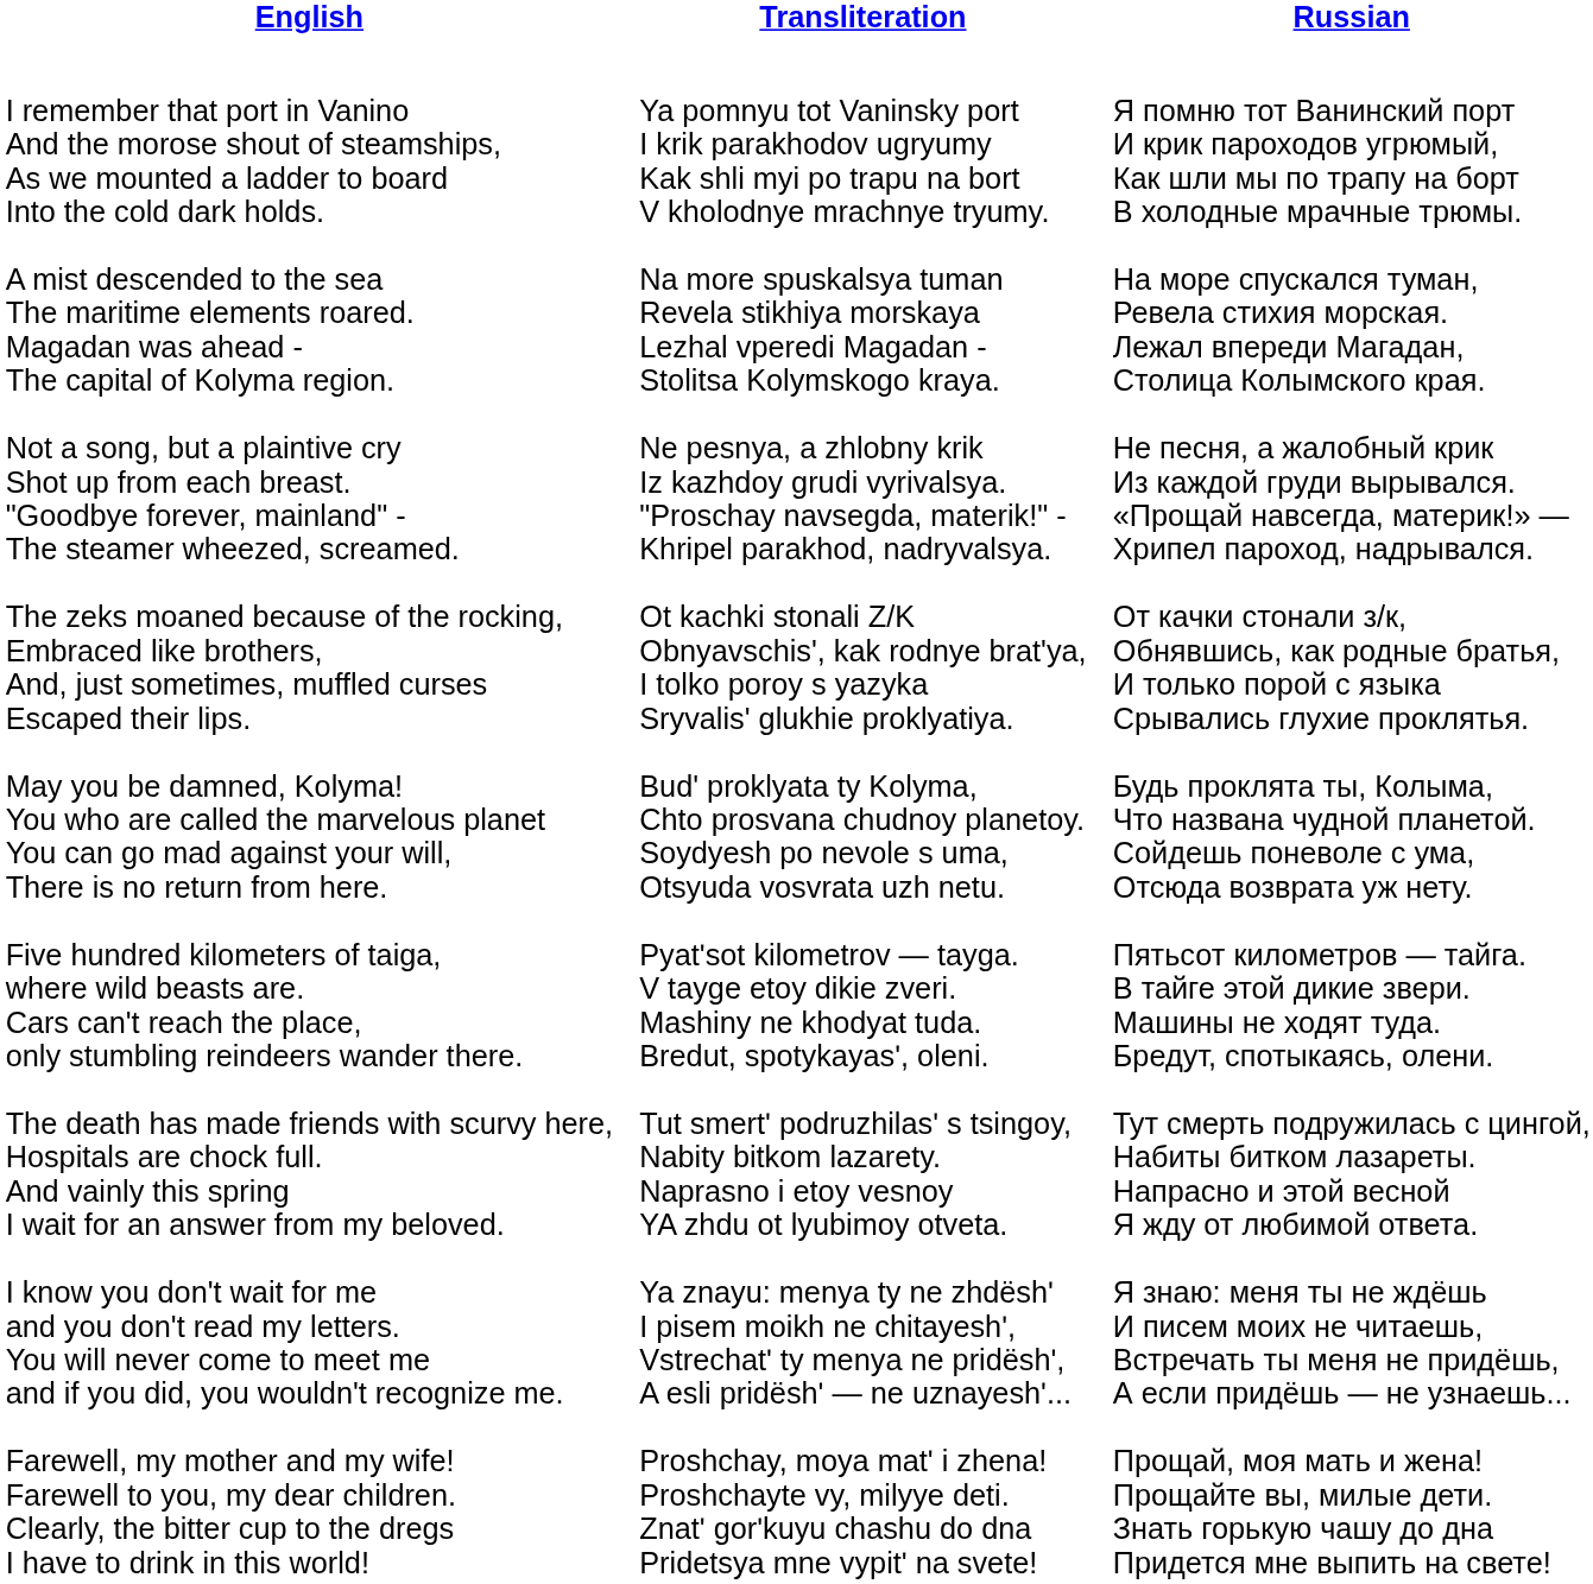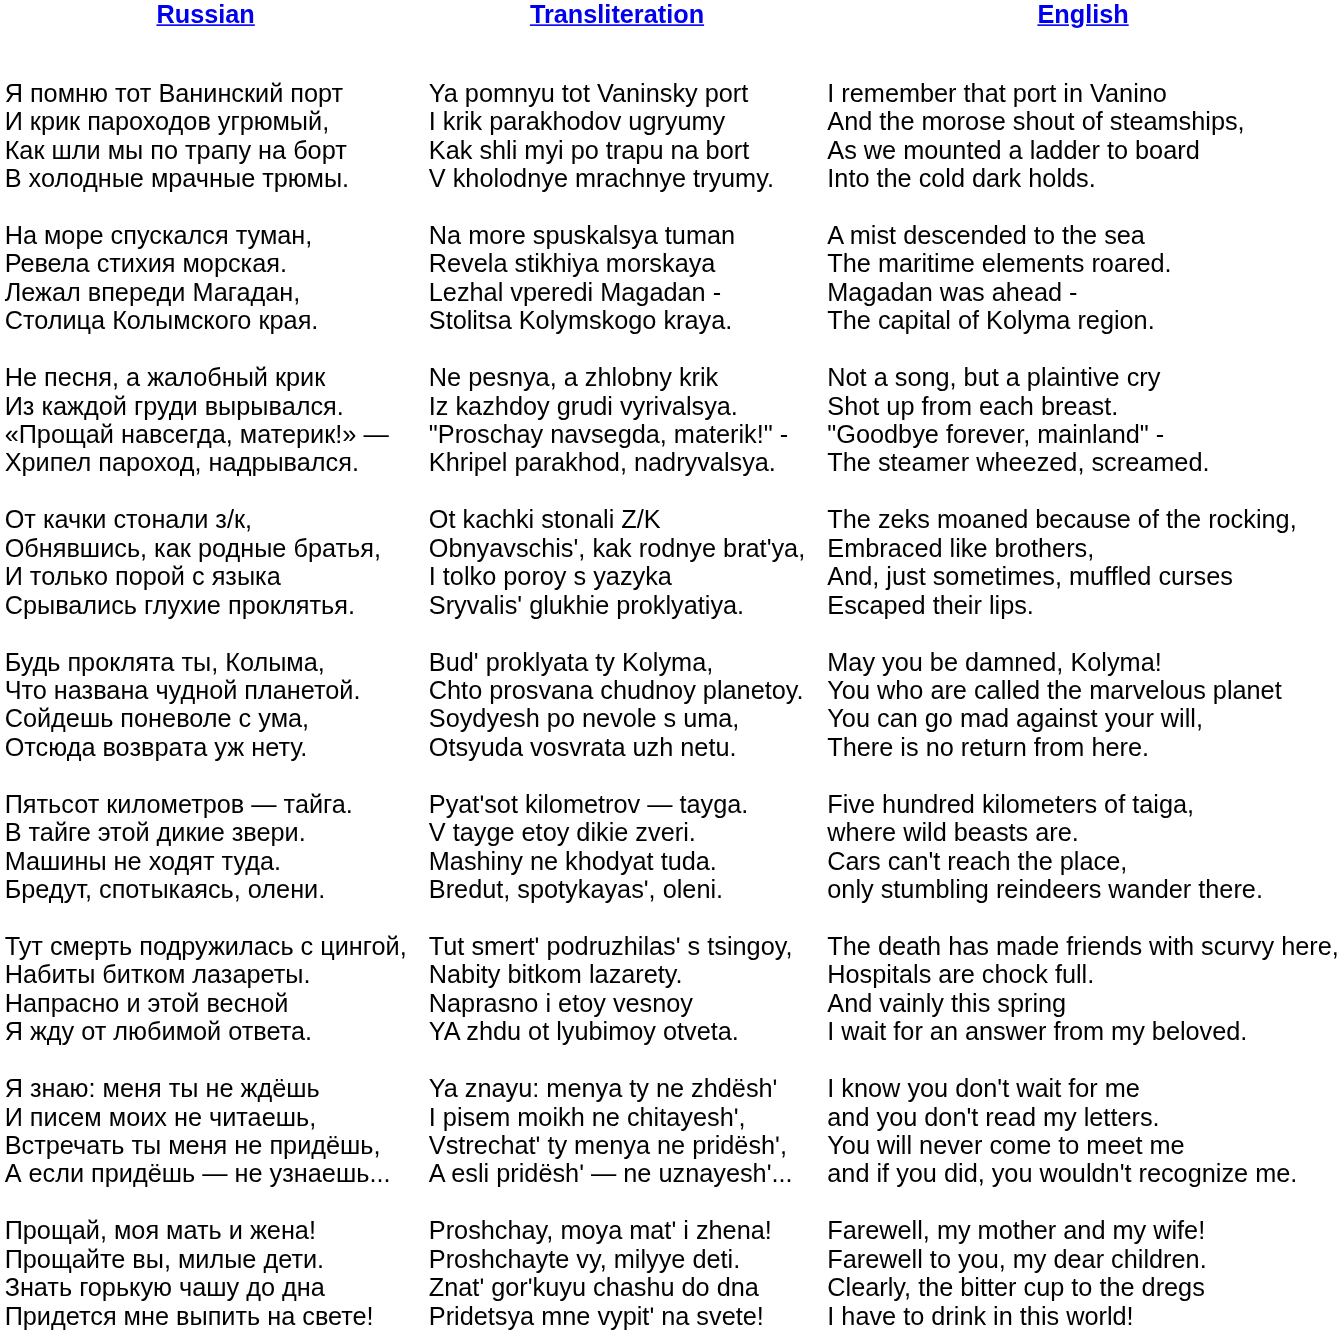columns swapped: Russian <-> English
